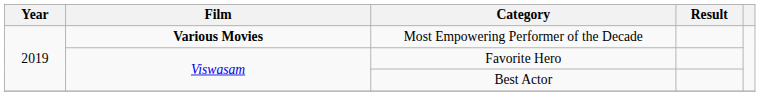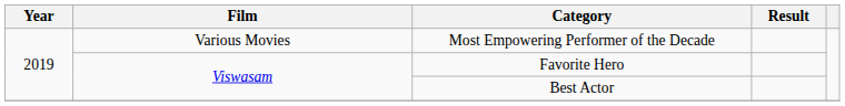Most Empowering Performer of the Decade | Film: bold -> normal
